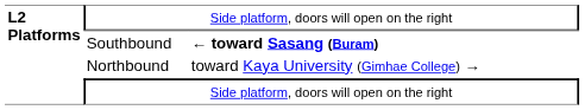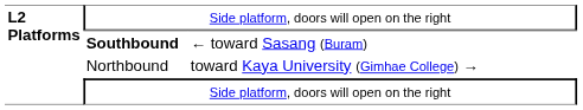Southbound | column 2: normal -> bold
Southbound | column 3: bold -> normal
